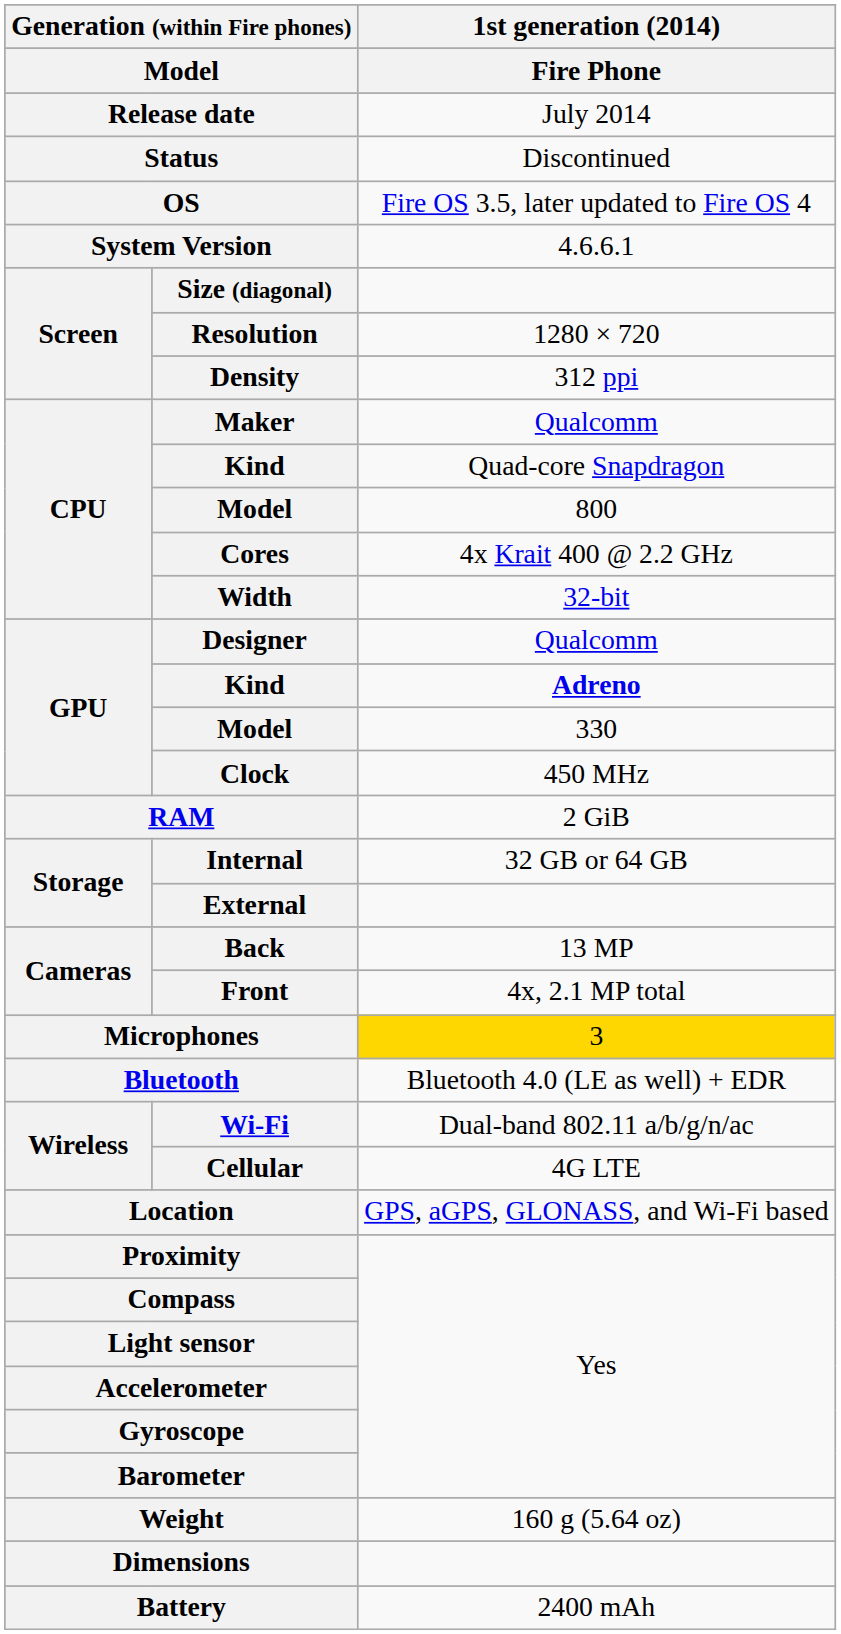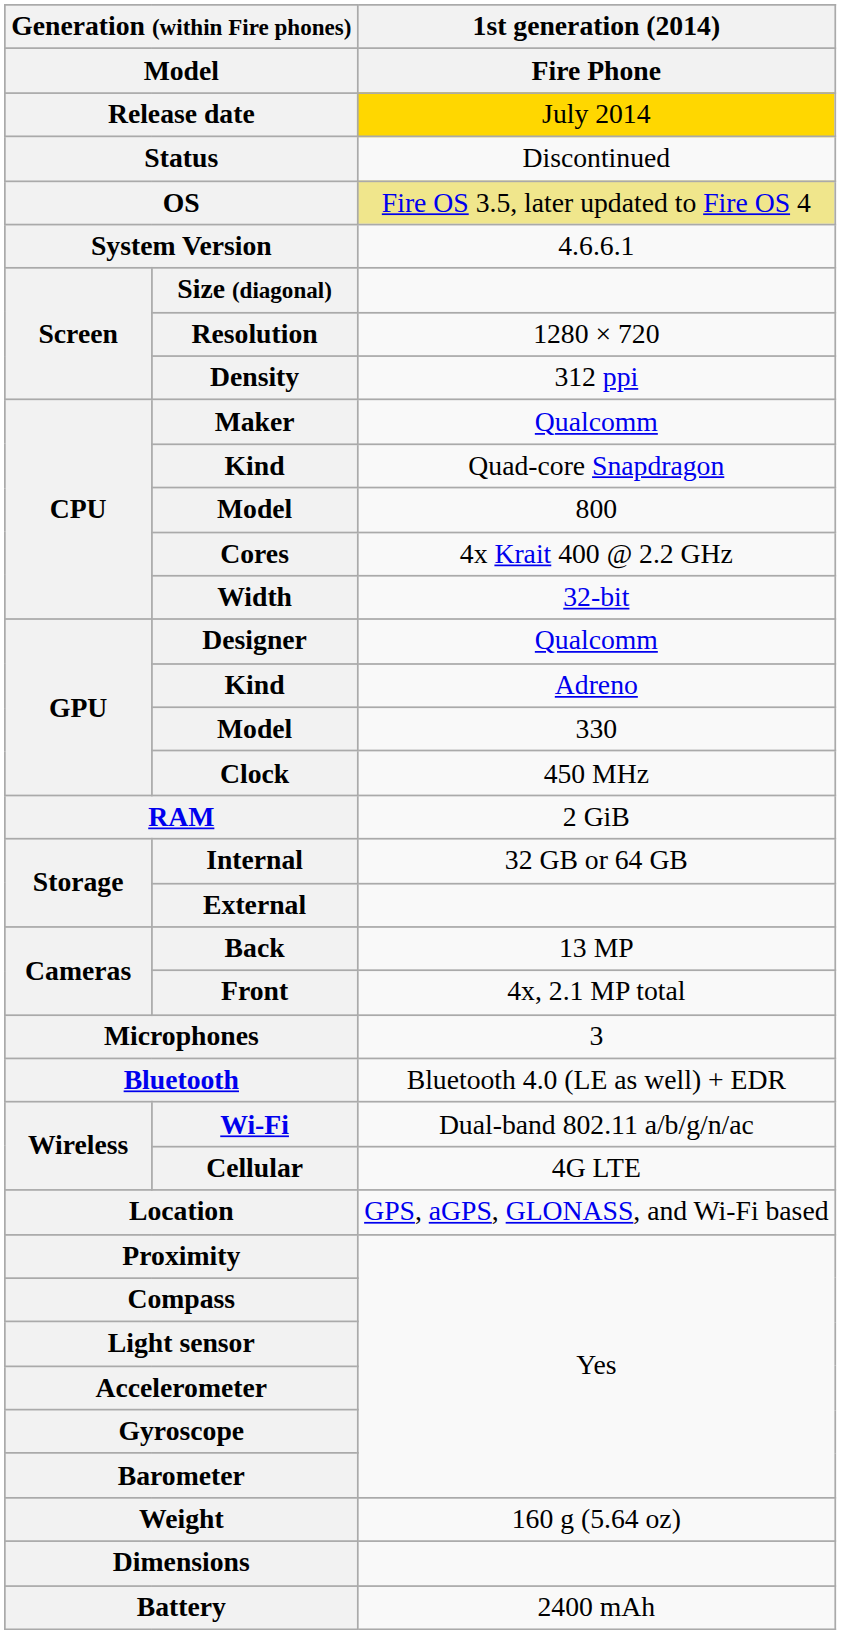Release date | 1st generation (2014) / Fire Phone: no background -> gold background
OS | 1st generation (2014) / Fire Phone: no background -> khaki background
Kind / Adreno | 1st generation (2014) / Fire Phone: bold -> normal
Microphones | 1st generation (2014) / Fire Phone: gold background -> no background
